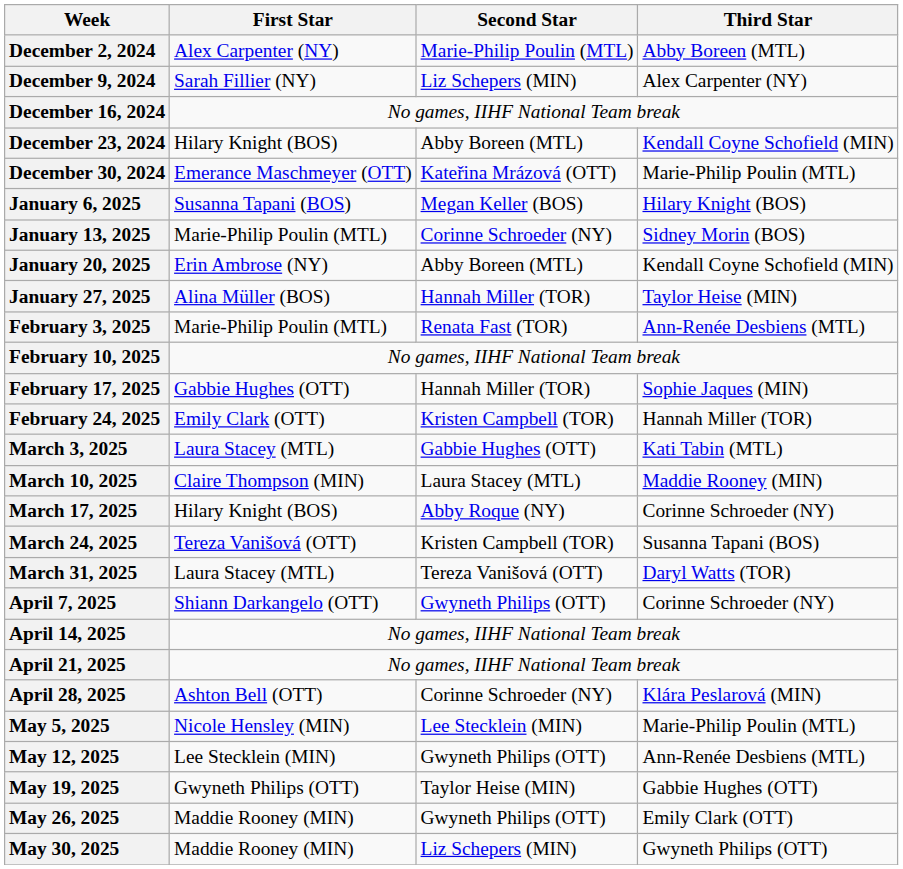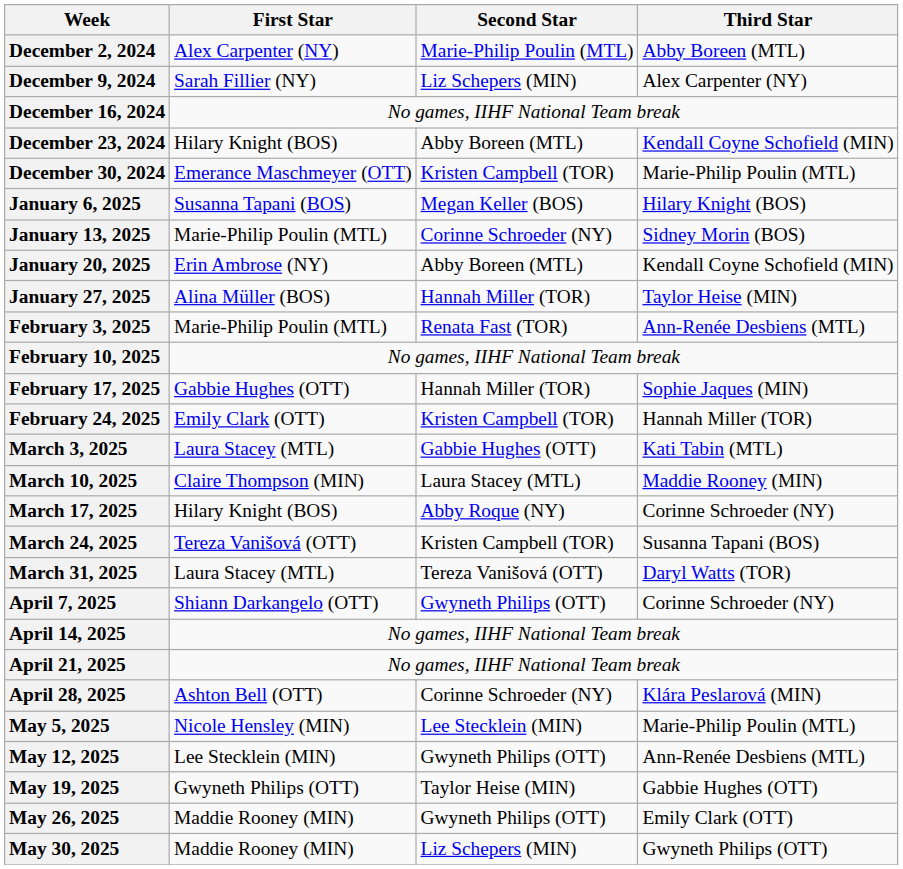December 30, 2024 | Second Star: Kateřina Mrázová (OTT) -> Kristen Campbell (TOR)
